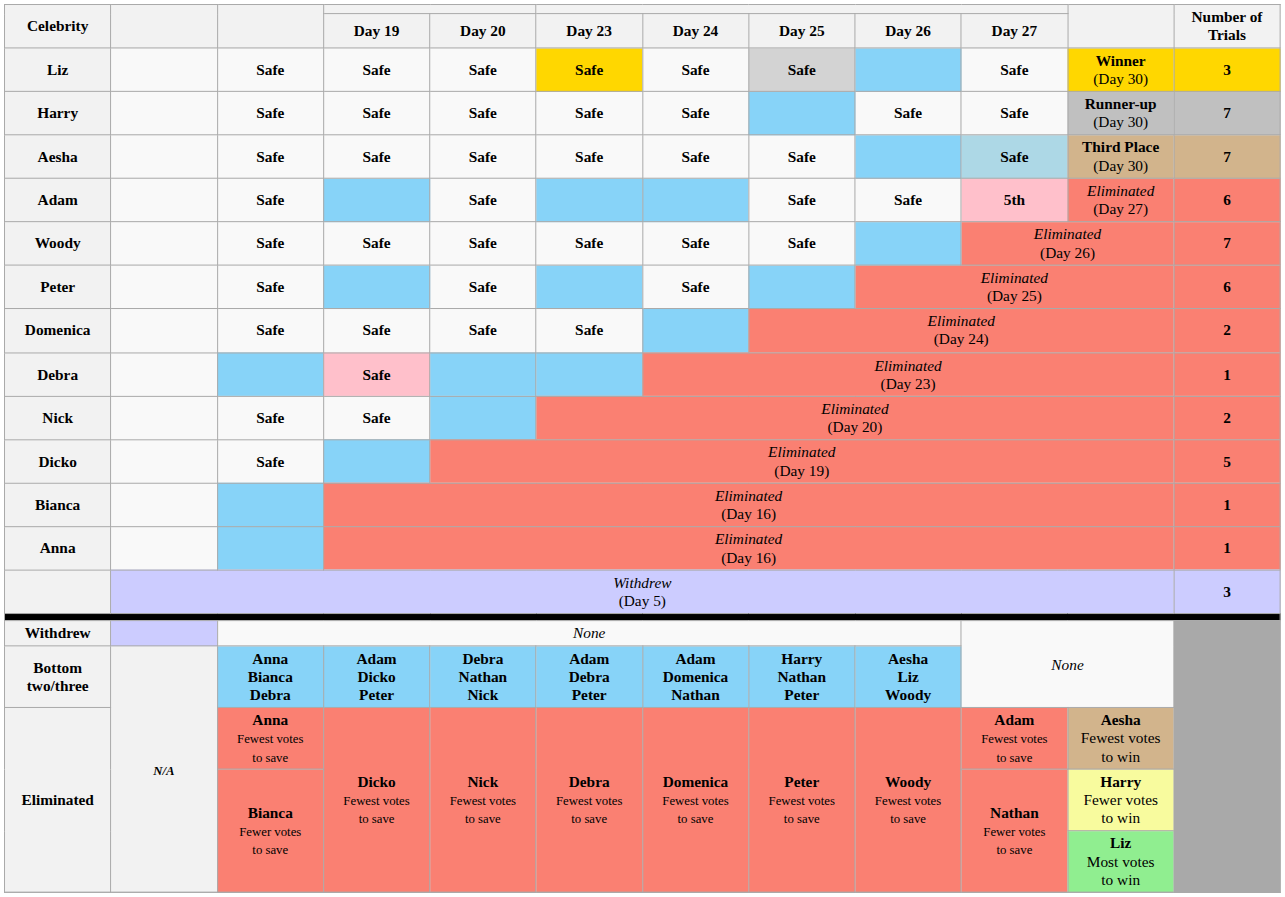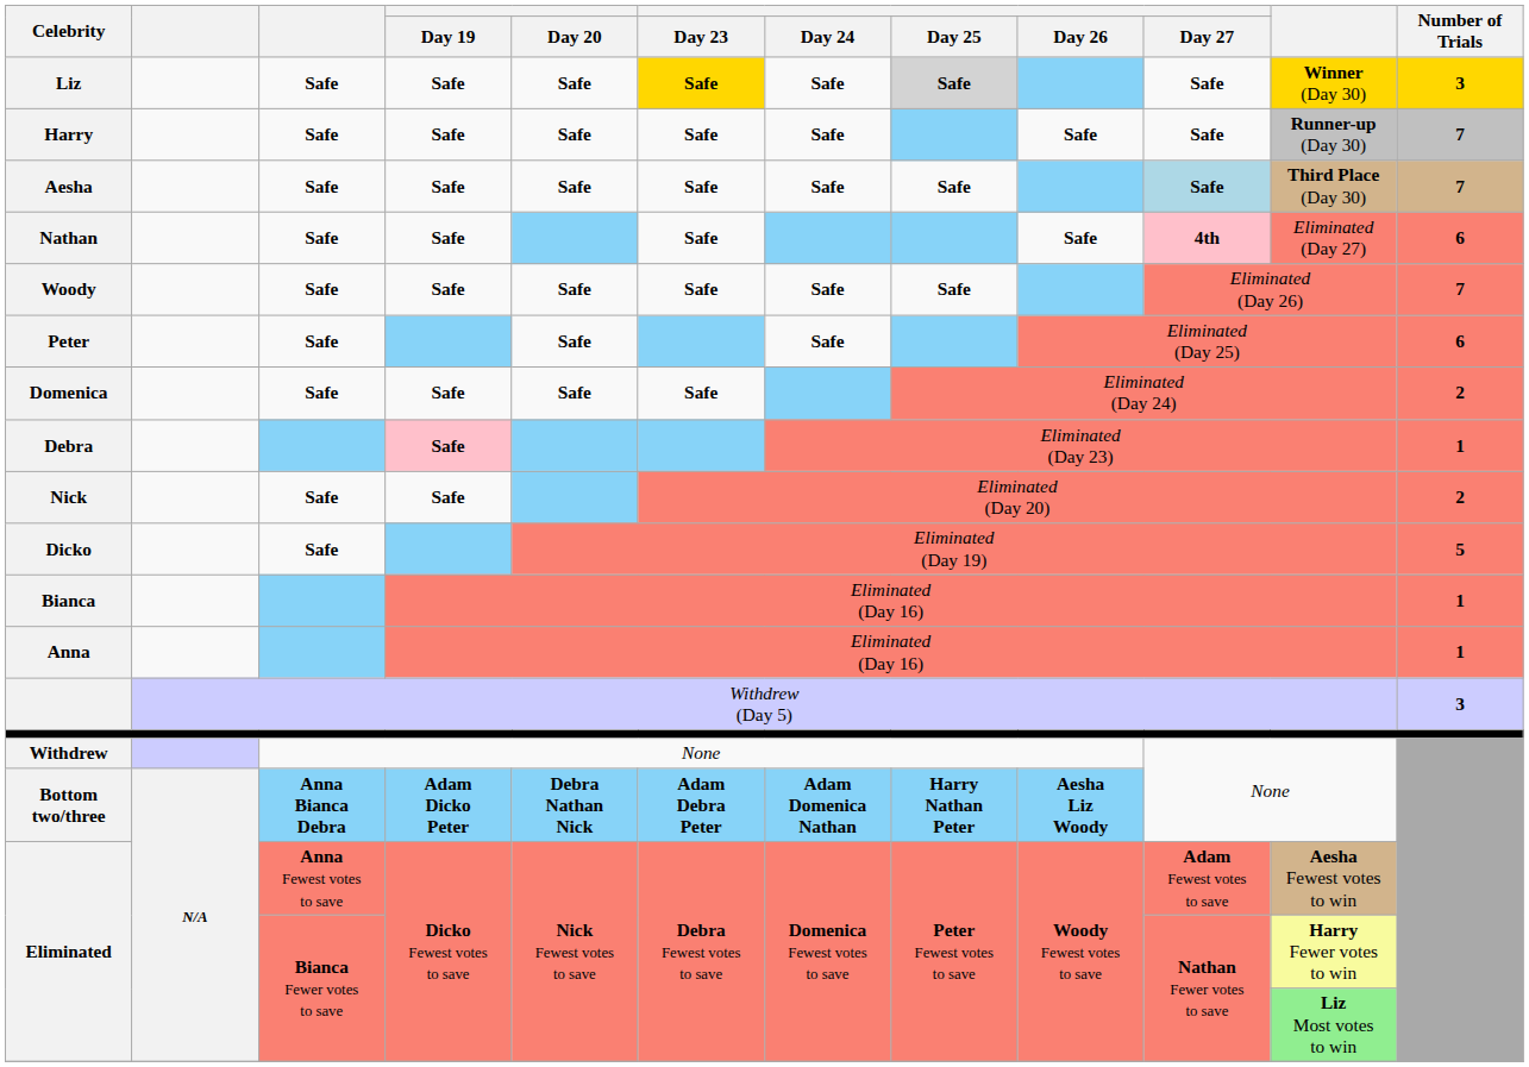+ row: Nathan | Safe | Safe | Safe | Safe | 4th | Eliminated (Day 27) | 6
- row: Adam | Safe | Safe | Safe | Safe | 5th | Eliminated (Day 27) | 6
